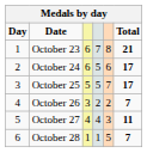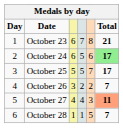October 24 | Total: no background -> lightgreen background
October 27 | Total: no background -> lightsalmon background
